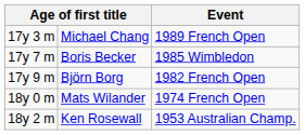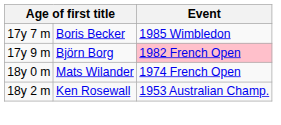- row: 17y 3 m | Michael Chang | 1989 French Open
17y 9 m | Event: no background -> pink background
